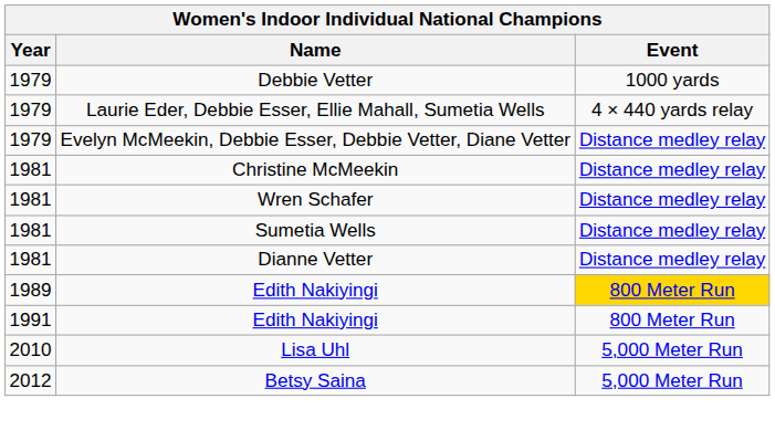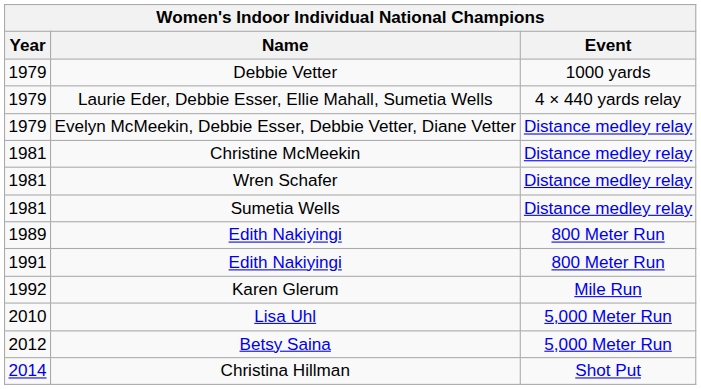- row: 1981 | Dianne Vetter | Distance medley relay
1989 / Edith Nakiyingi | Event: gold background -> no background
+ row: 1992 | Karen Glerum | Mile Run
+ row: 2014 | Christina Hillman | Shot Put
